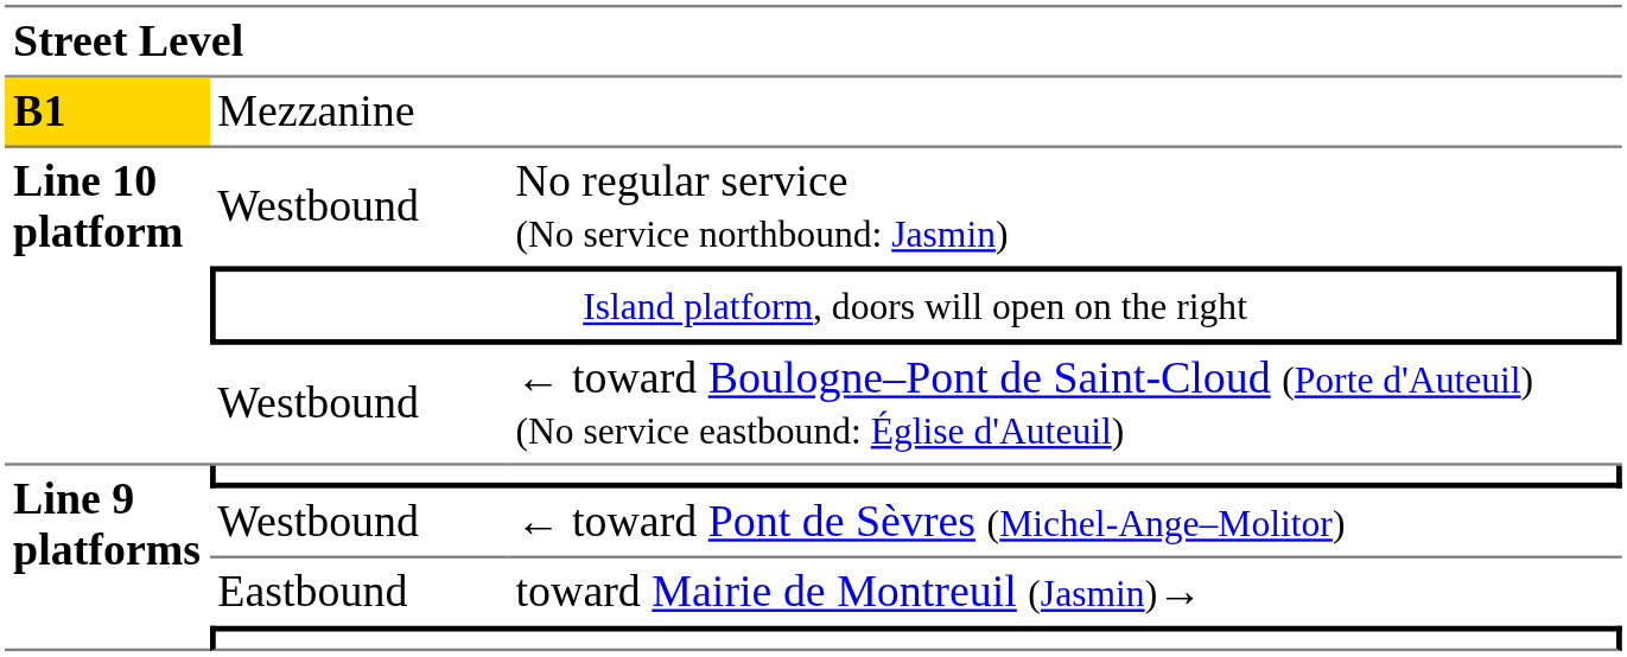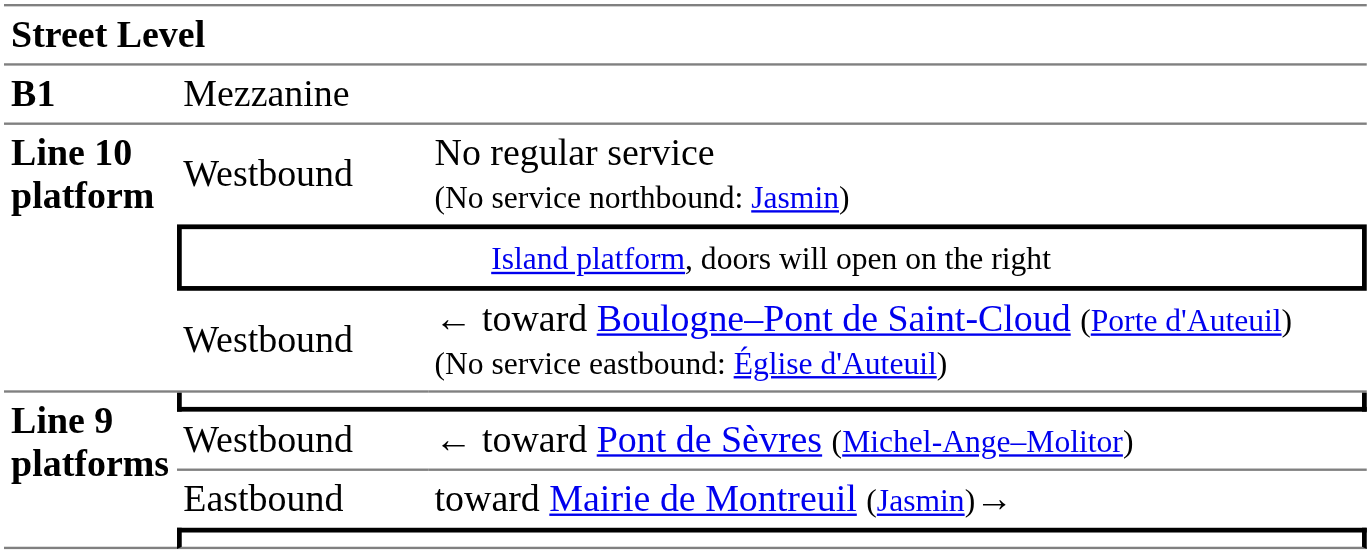Mezzanine | column 1: gold background -> no background
